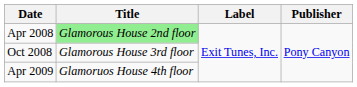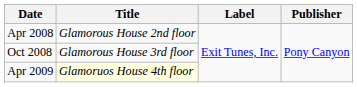Apr 2008 | Title: lightgreen background -> no background
Apr 2009 | Title: no background -> lightyellow background
